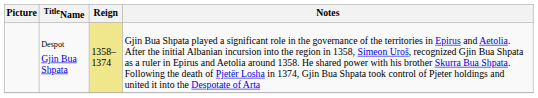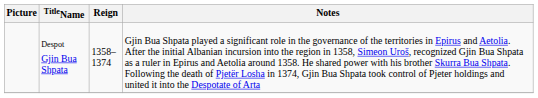Despot Gjin Bua Shpata | Reign: khaki background -> no background
